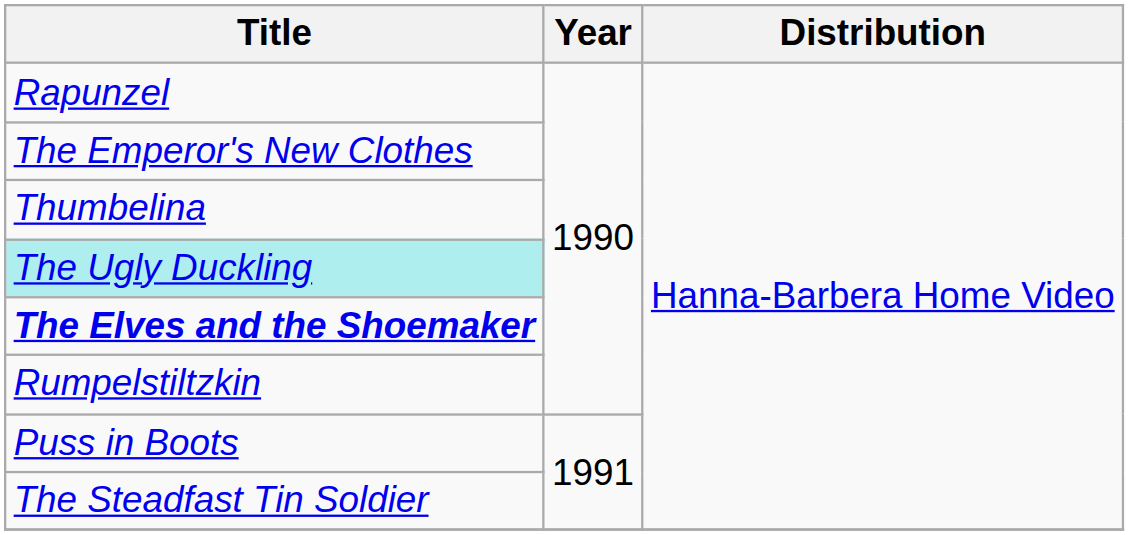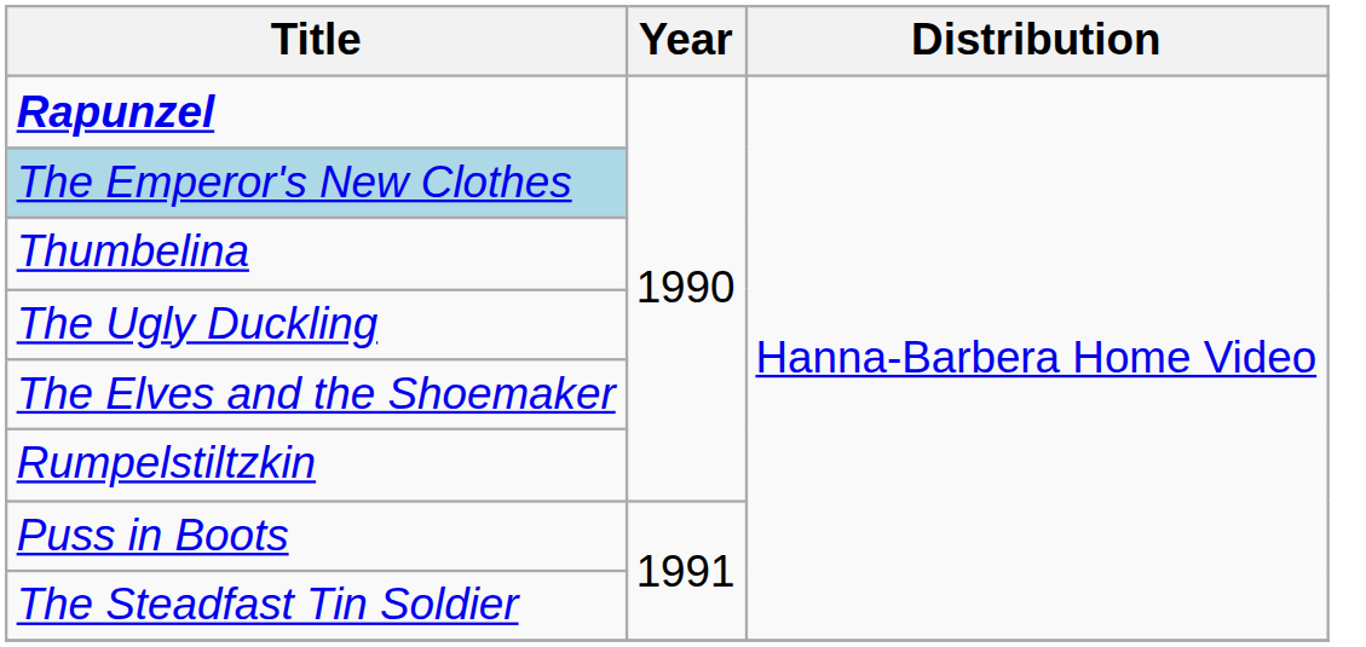Rapunzel | Title: normal -> bold
The Emperor's New Clothes | Title: no background -> lightblue background
The Ugly Duckling | Title: paleturquoise background -> no background
The Elves and the Shoemaker | Title: bold -> normal
